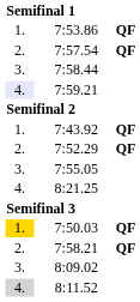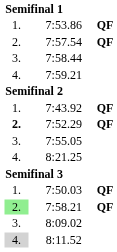7:59.21 | column 1: lavender background -> no background
7:52.29 | column 1: normal -> bold
7:50.03 | column 1: gold background -> no background
7:58.21 | column 1: no background -> lightgreen background
